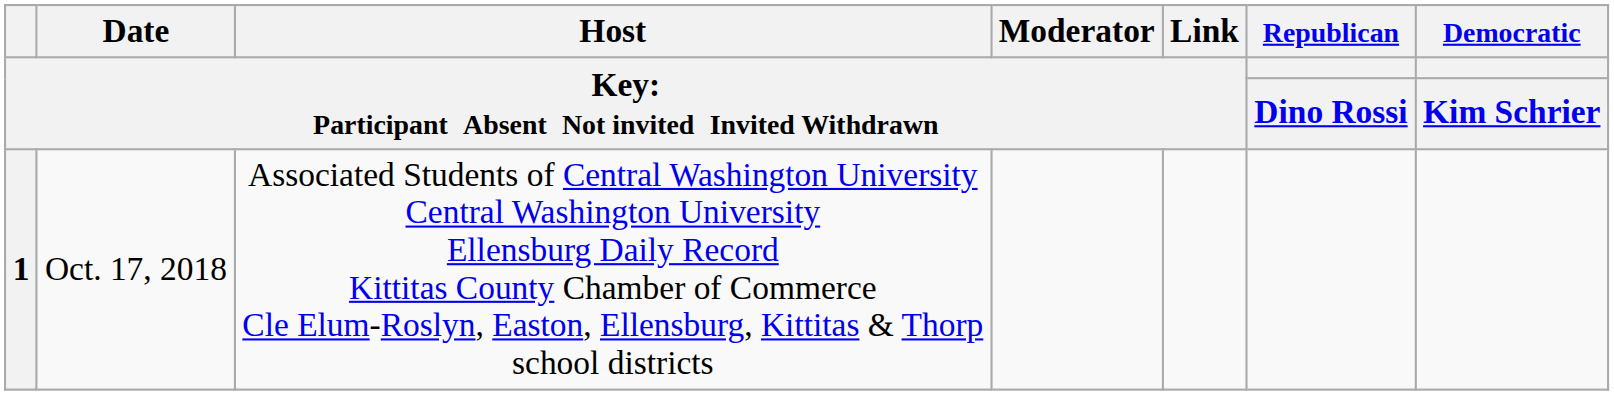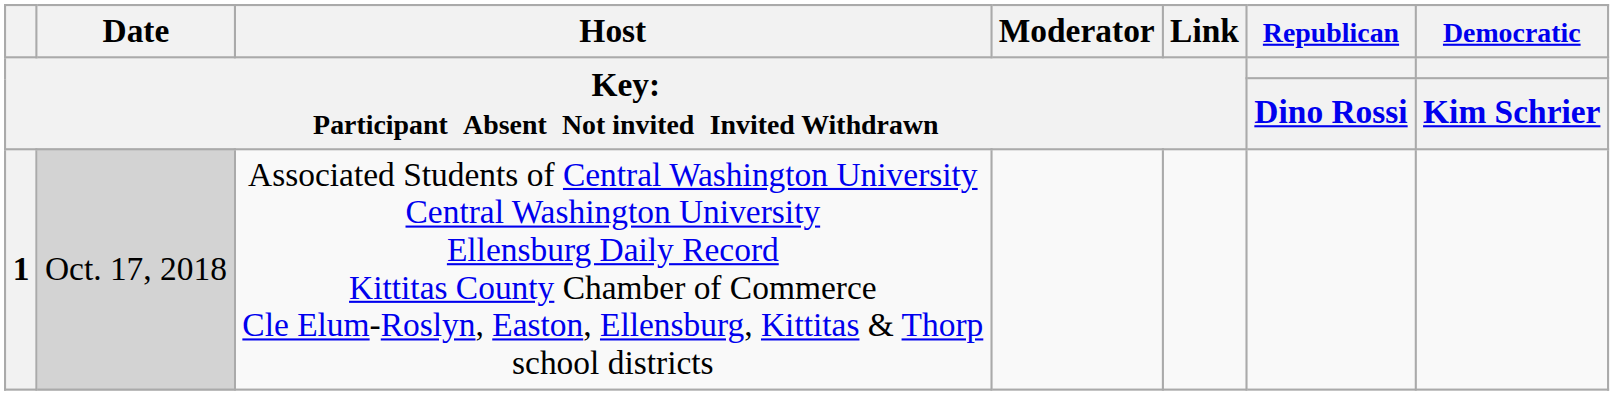1 | column 2: no background -> lightgrey background
